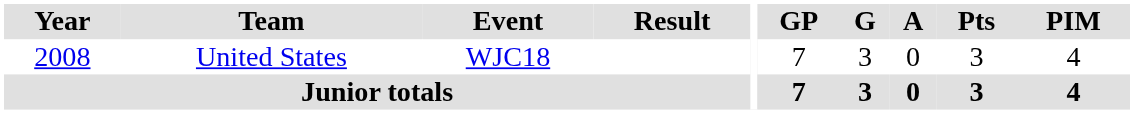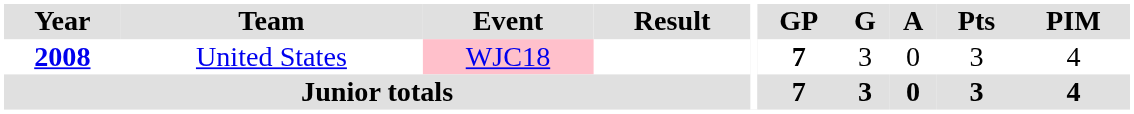United States | Year: normal -> bold
United States | Event: no background -> pink background
United States | GP: normal -> bold
